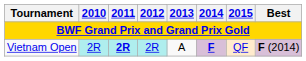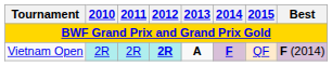Vietnam Open | 2011: bold -> normal
Vietnam Open | 2012: normal -> bold
Vietnam Open | 2013: normal -> bold
